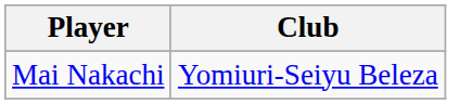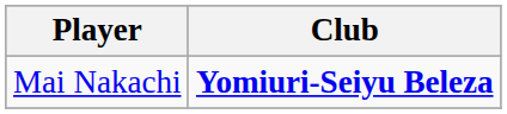Mai Nakachi | Club: normal -> bold
